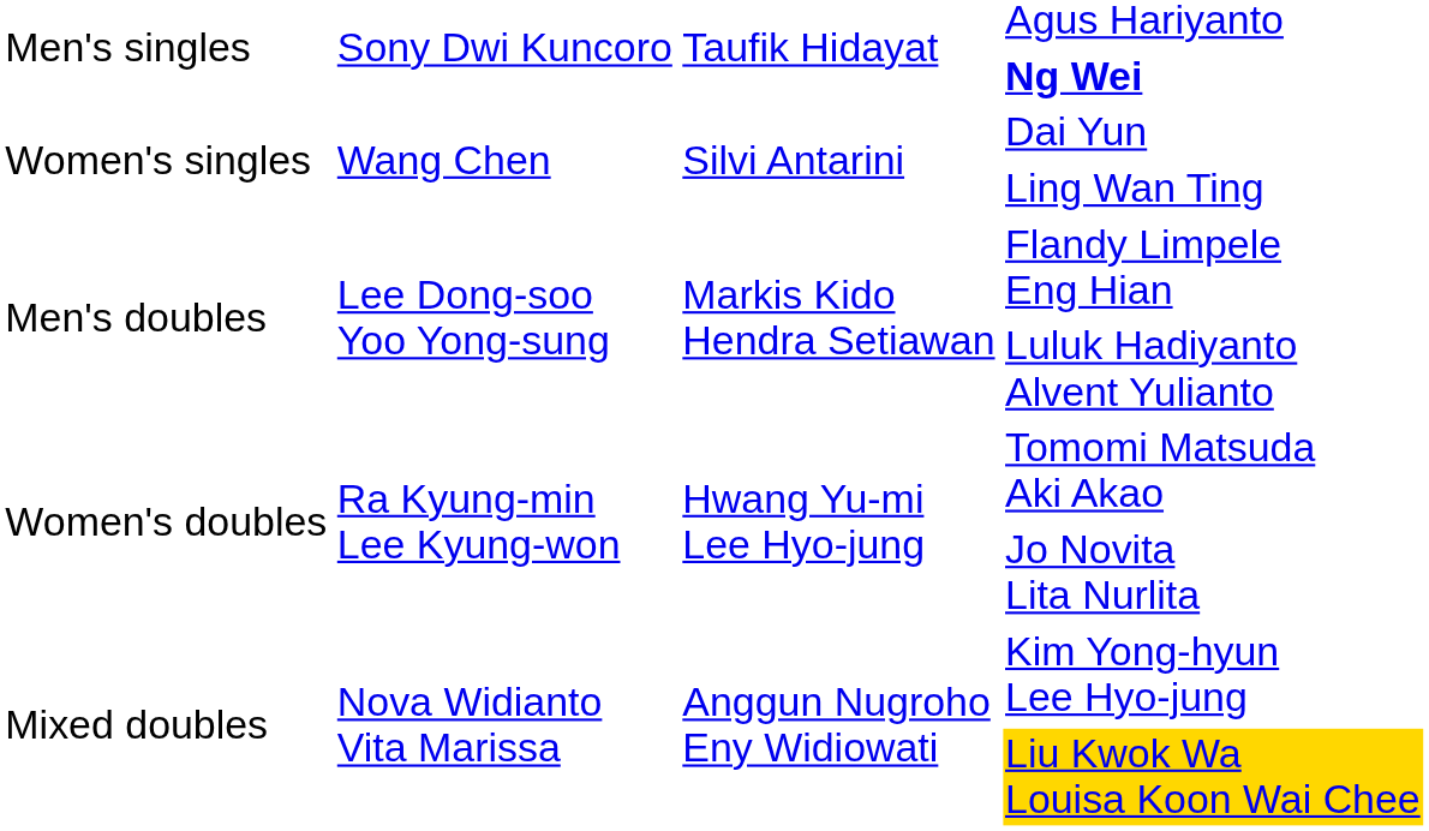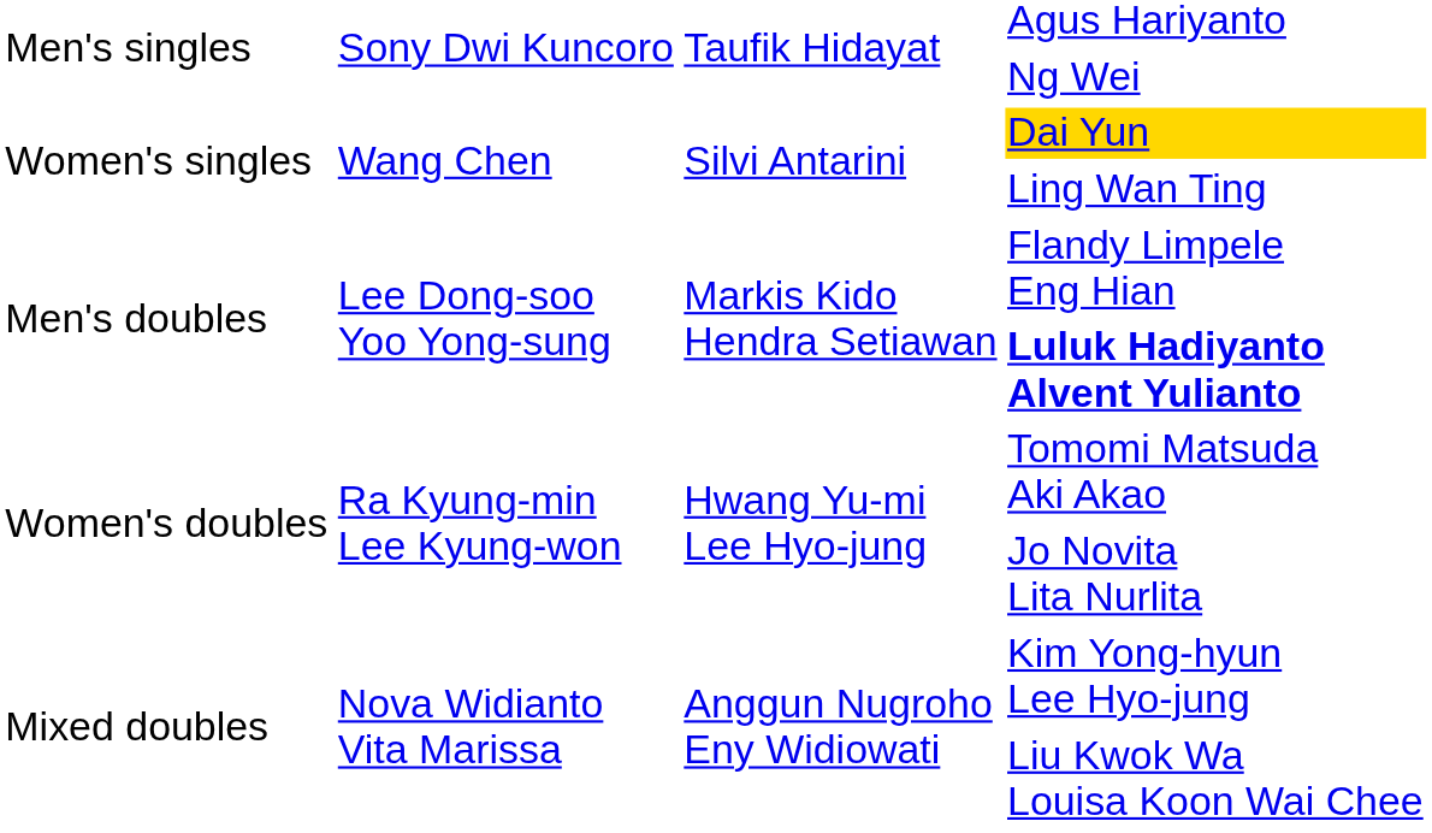Ng Wei | column 4: bold -> normal
Dai Yun | column 4: no background -> gold background
Luluk Hadiyanto Alvent Yulianto | column 4: normal -> bold
Liu Kwok Wa Louisa Koon Wai Chee | column 4: gold background -> no background
